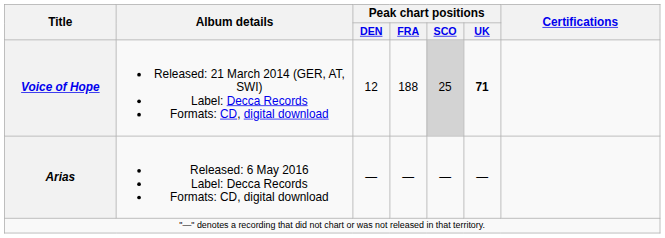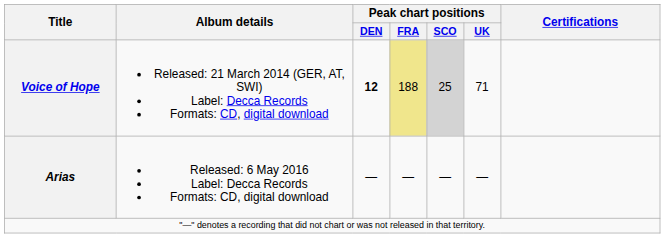Voice of Hope | Peak chart positions / DEN: normal -> bold
Voice of Hope | Peak chart positions / FRA: no background -> khaki background
Voice of Hope | Peak chart positions / UK: bold -> normal
